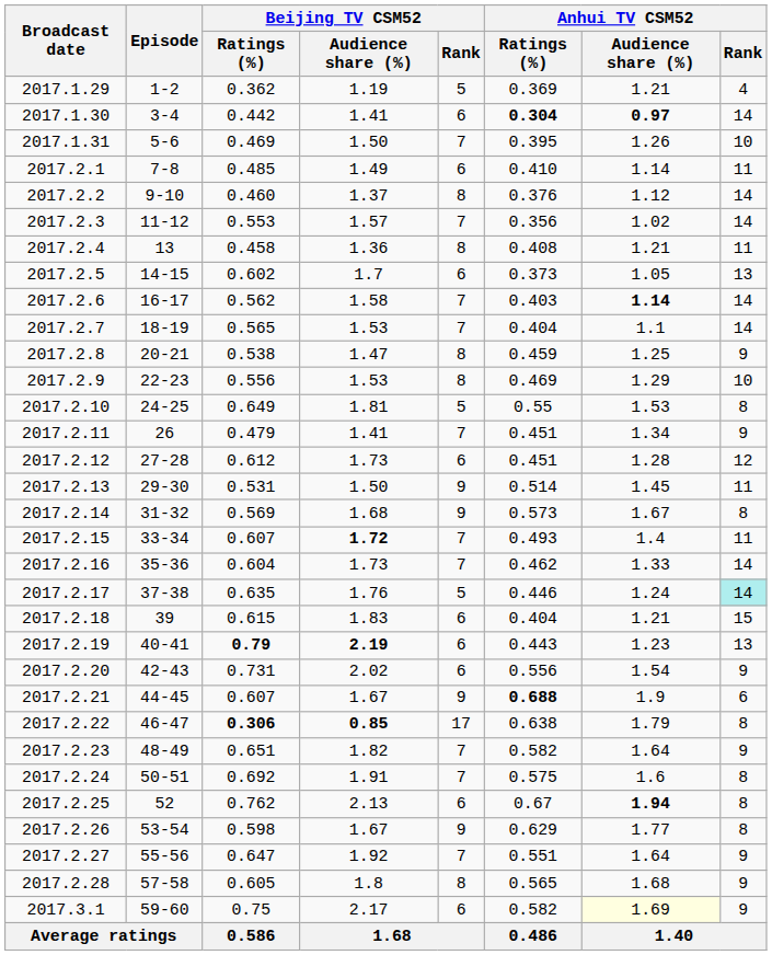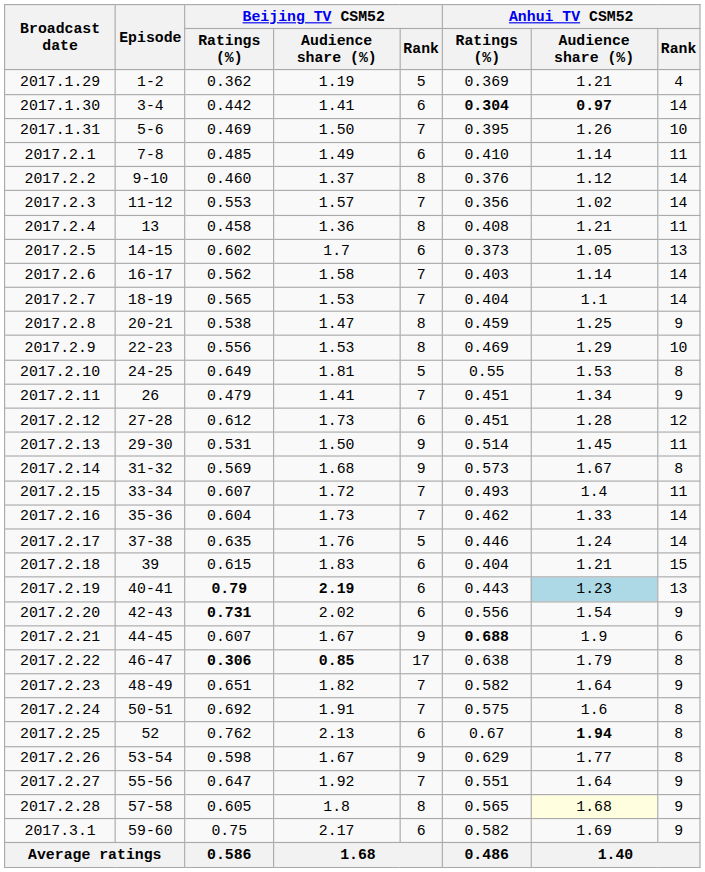2017.2.6 | Anhui TV CSM52 / Audience share (%): bold -> normal
2017.2.15 | Beijing TV CSM52 / Audience share (%): bold -> normal
2017.2.17 | Anhui TV CSM52 / Rank: paleturquoise background -> no background
2017.2.19 | Anhui TV CSM52 / Audience share (%): no background -> lightblue background
2017.2.20 | Beijing TV CSM52 / Ratings (%): normal -> bold
2017.2.28 | Anhui TV CSM52 / Audience share (%): no background -> lightyellow background
2017.3.1 | Anhui TV CSM52 / Audience share (%): lightyellow background -> no background
